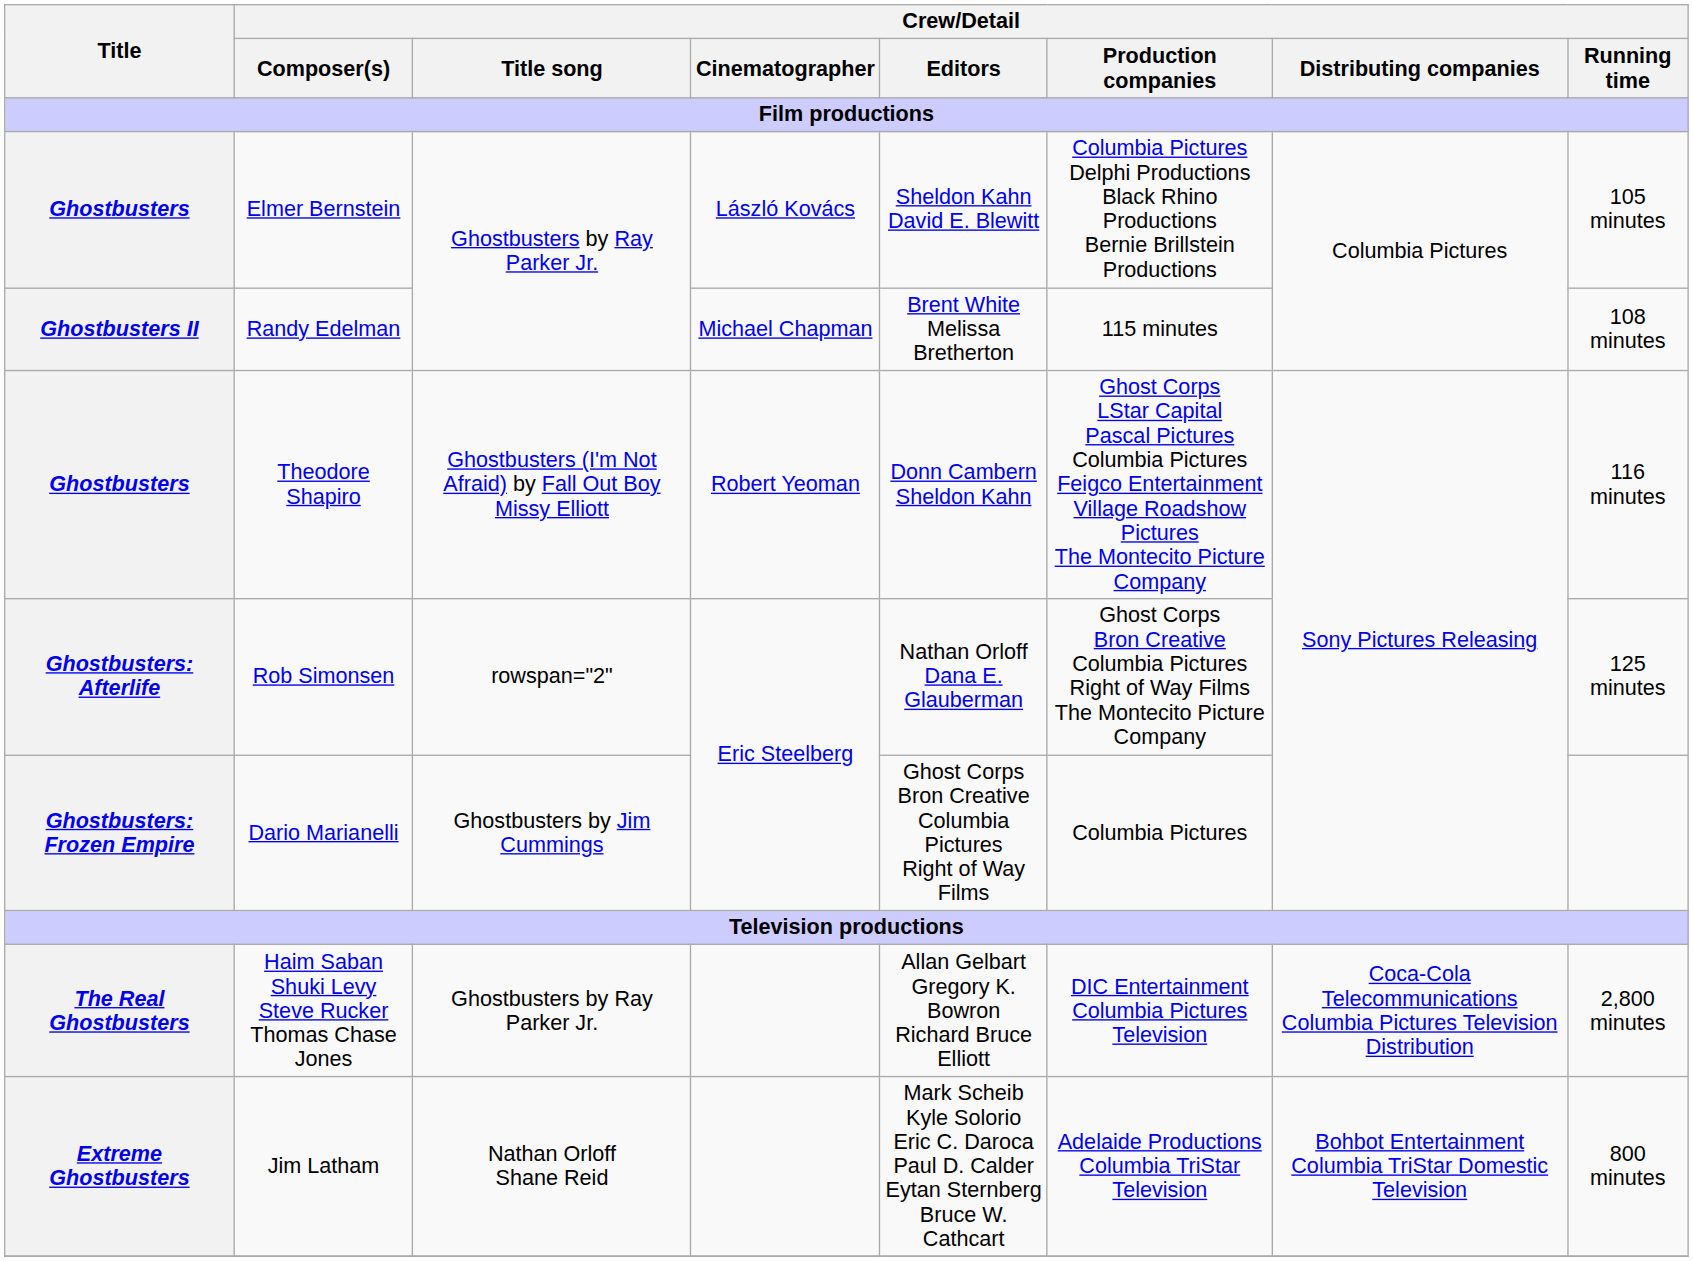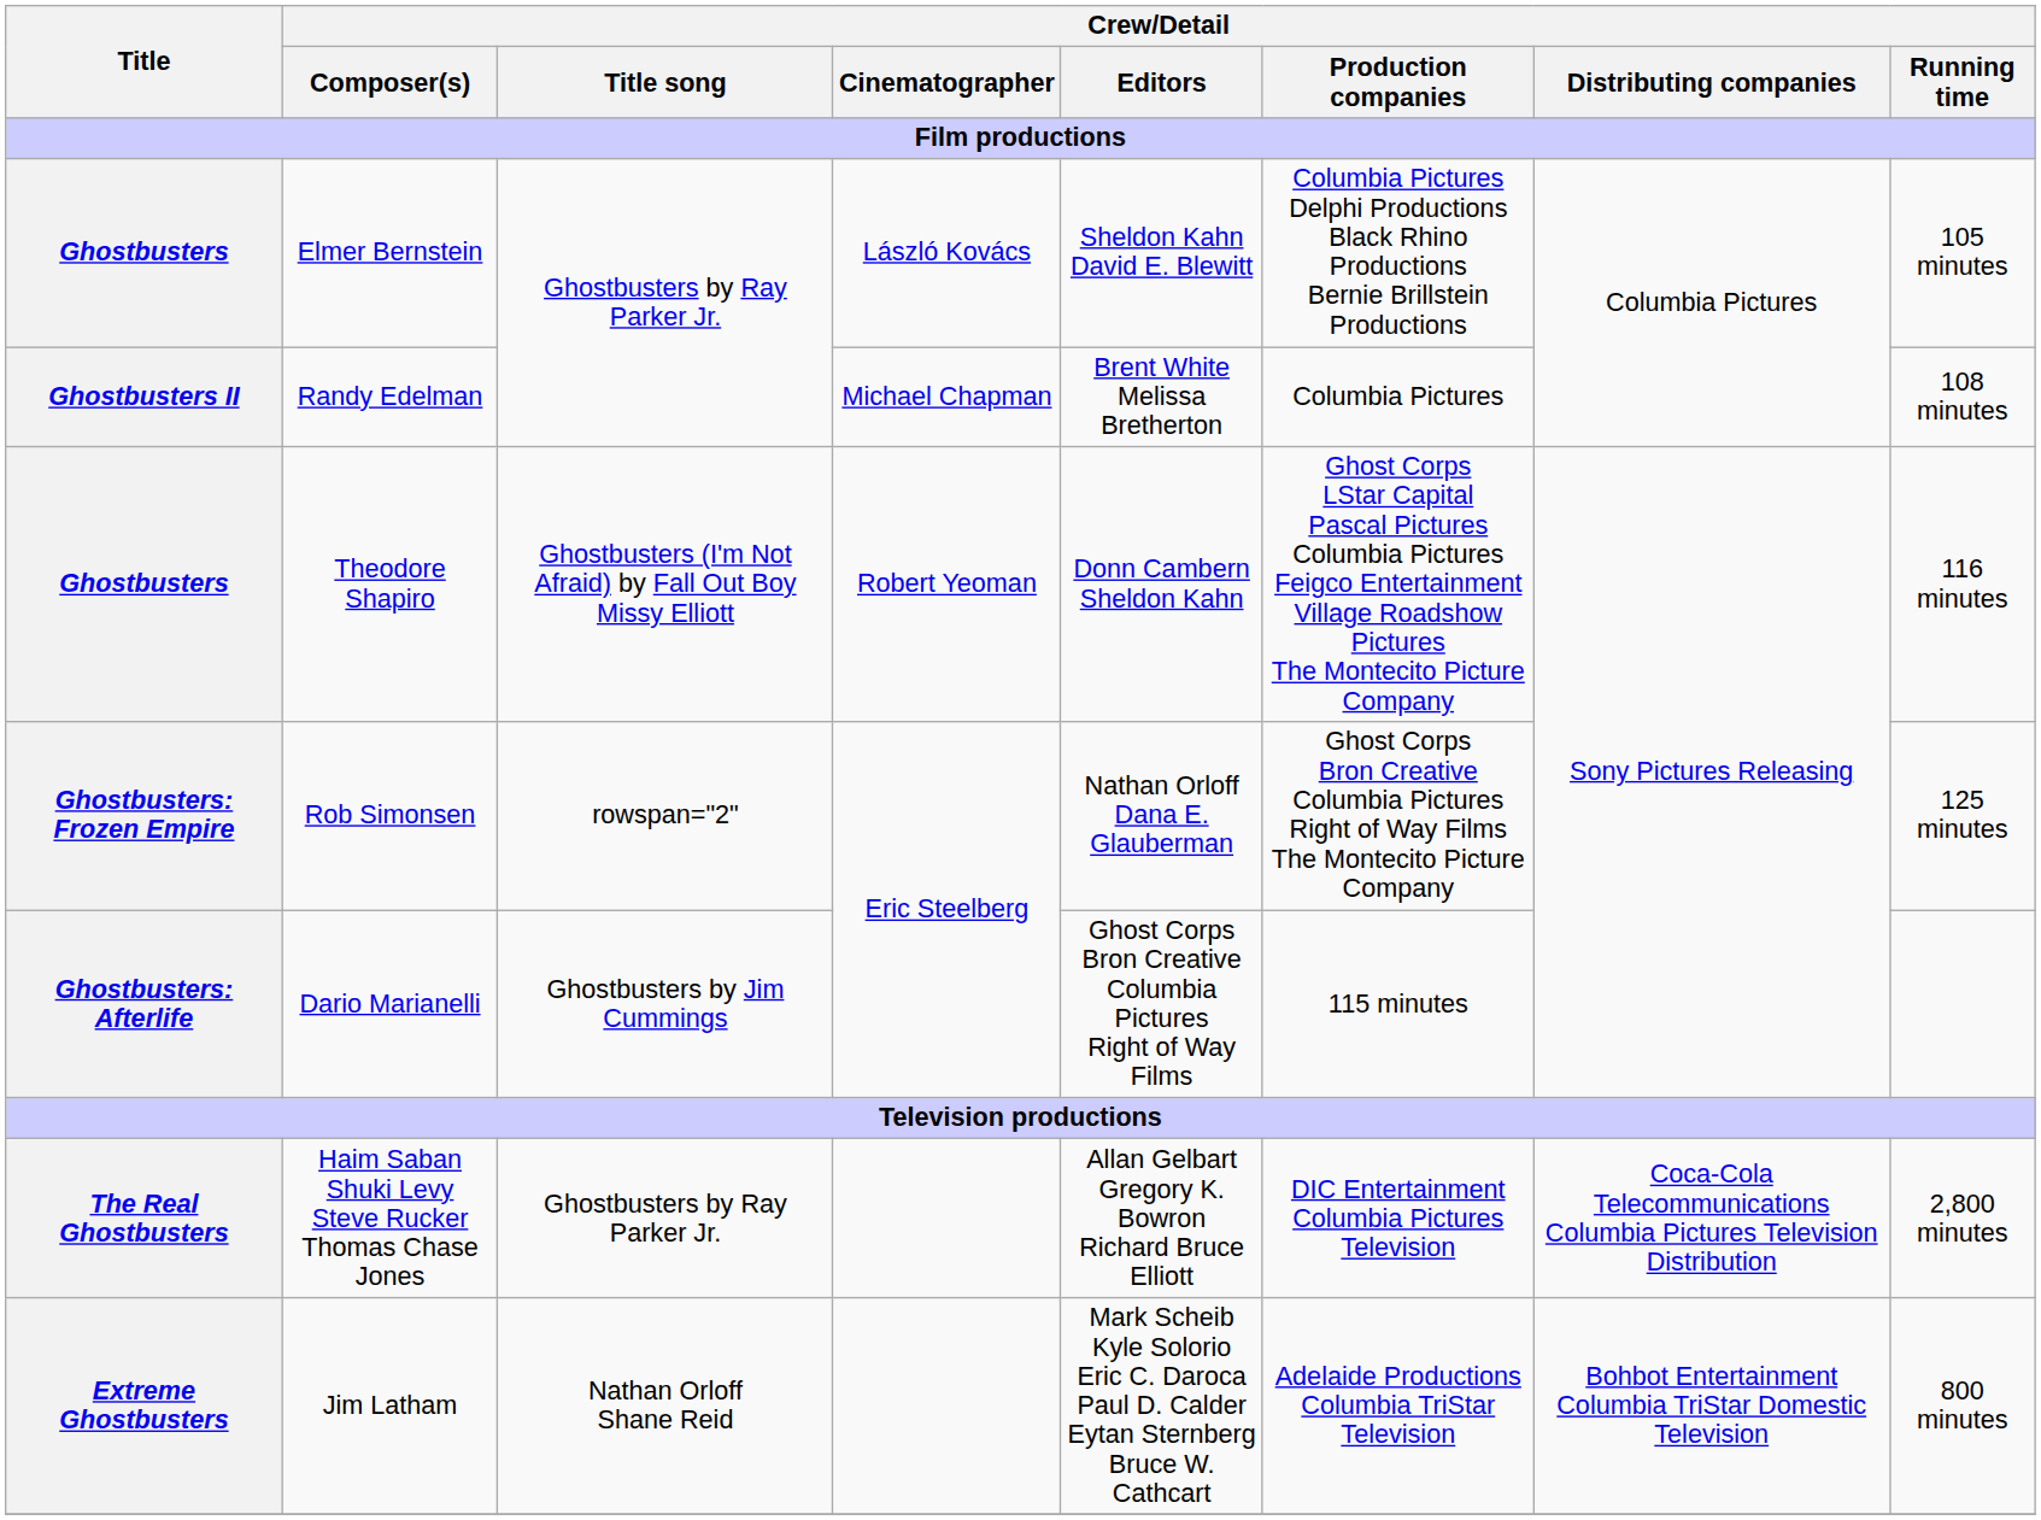Randy Edelman | Crew/Detail / Production companies: 115 minutes -> Columbia Pictures
Rob Simonsen | Title: Ghostbusters: Afterlife -> Ghostbusters: Frozen Empire
Dario Marianelli | Title: Ghostbusters: Frozen Empire -> Ghostbusters: Afterlife
Dario Marianelli | Crew/Detail / Production companies: Columbia Pictures -> 115 minutes
